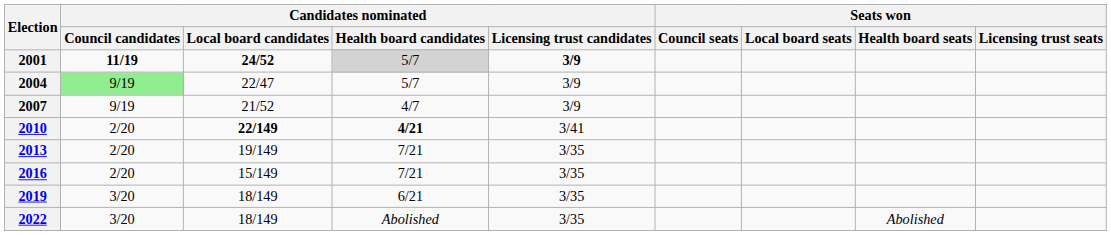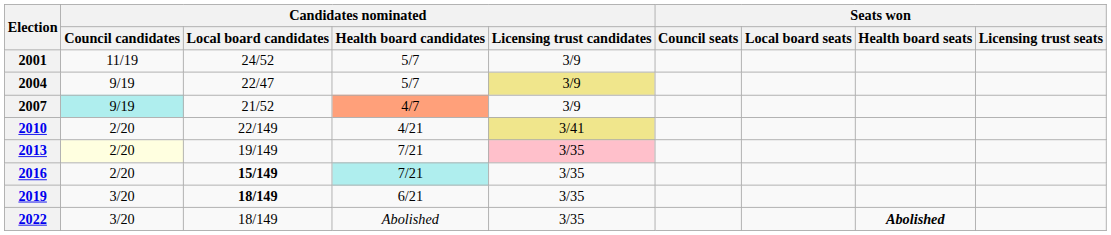2001 | Candidates nominated / Council candidates: bold -> normal
2001 | Candidates nominated / Local board candidates: bold -> normal
2001 | Candidates nominated / Health board candidates: lightgrey background -> no background
2001 | Candidates nominated / Licensing trust candidates: bold -> normal
2004 | Candidates nominated / Council candidates: lightgreen background -> no background
2004 | Candidates nominated / Licensing trust candidates: no background -> khaki background
2007 | Candidates nominated / Council candidates: no background -> paleturquoise background
2007 | Candidates nominated / Health board candidates: no background -> lightsalmon background
2010 | Candidates nominated / Local board candidates: bold -> normal
2010 | Candidates nominated / Health board candidates: bold -> normal
2010 | Candidates nominated / Licensing trust candidates: no background -> khaki background
2013 | Candidates nominated / Council candidates: no background -> lightyellow background
2013 | Candidates nominated / Licensing trust candidates: no background -> pink background
2016 | Candidates nominated / Local board candidates: normal -> bold
2016 | Candidates nominated / Health board candidates: no background -> paleturquoise background
2019 | Candidates nominated / Local board candidates: normal -> bold
2022 | Seats won / Health board seats: normal -> bold
